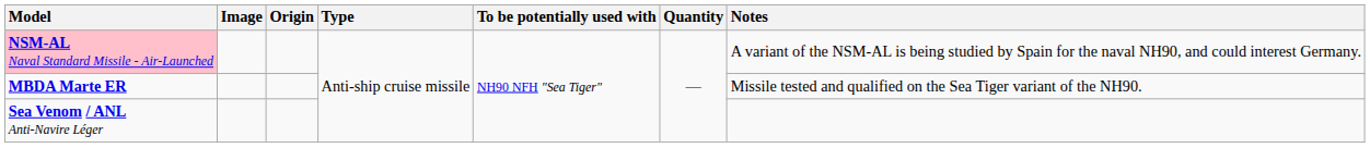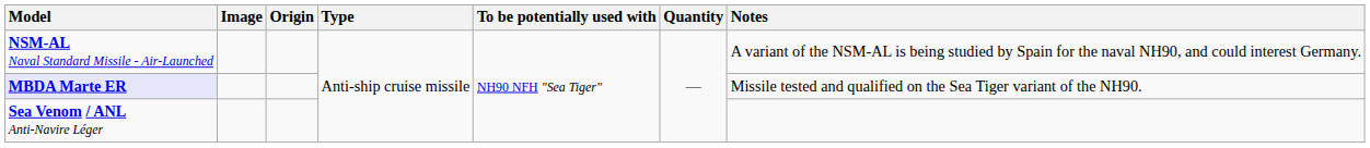NSM-AL Naval Standard Missile - Air-Launched | Model: pink background -> no background
MBDA Marte ER | Model: no background -> lavender background
